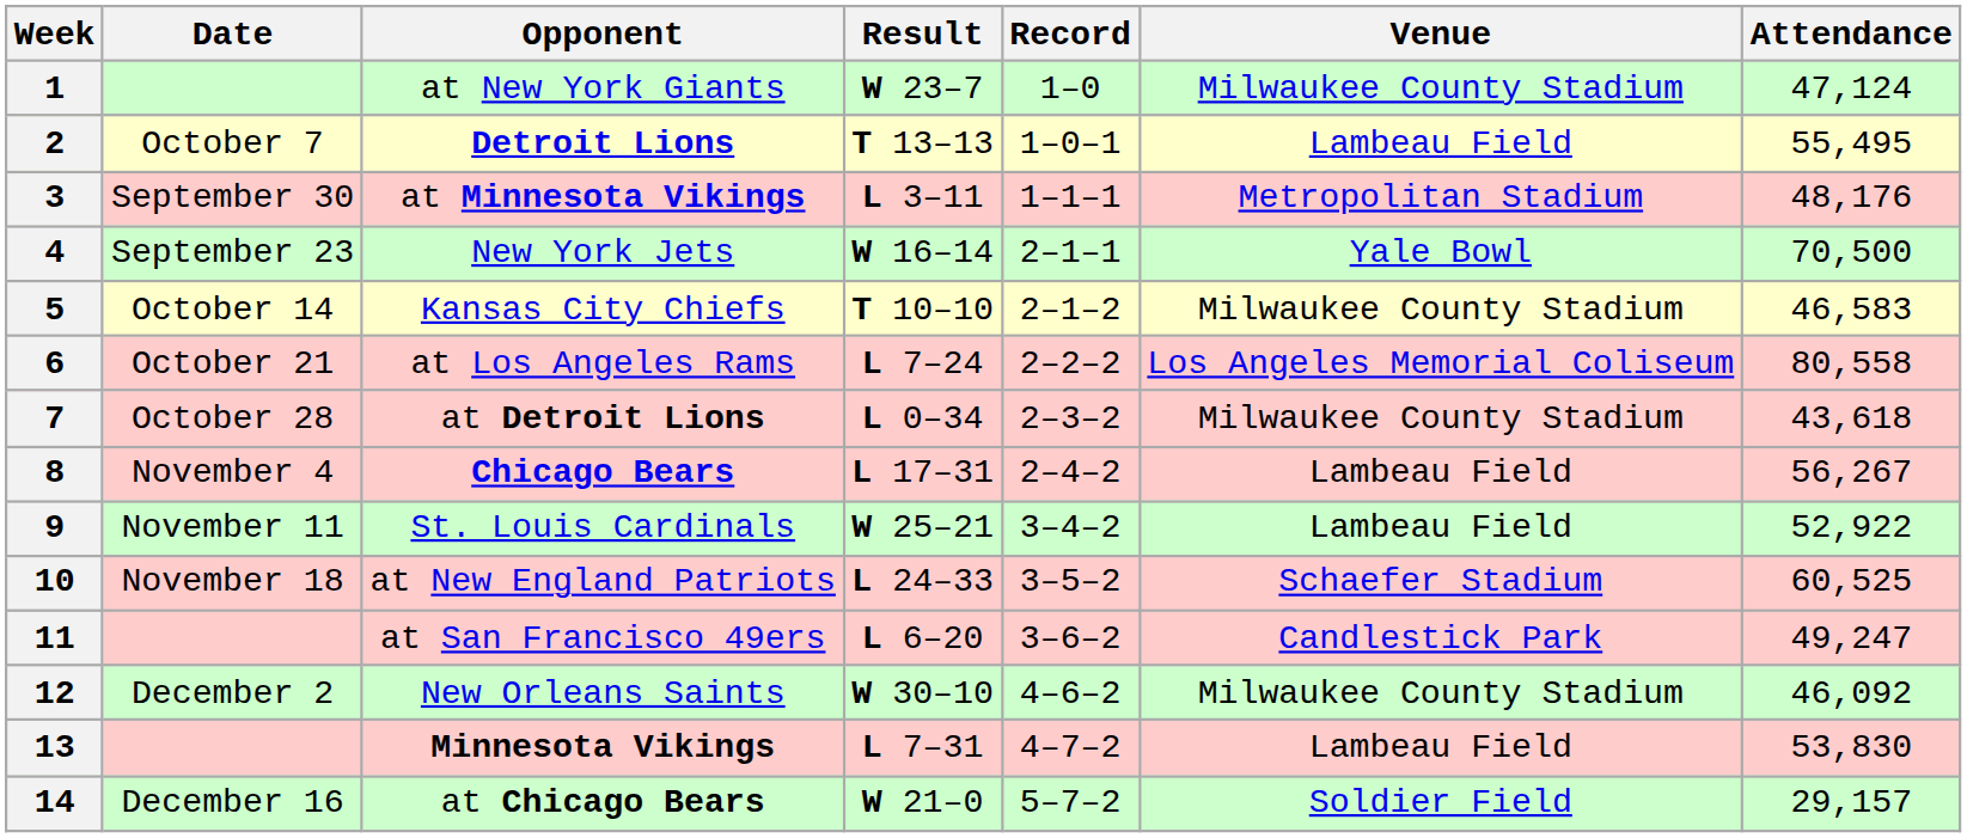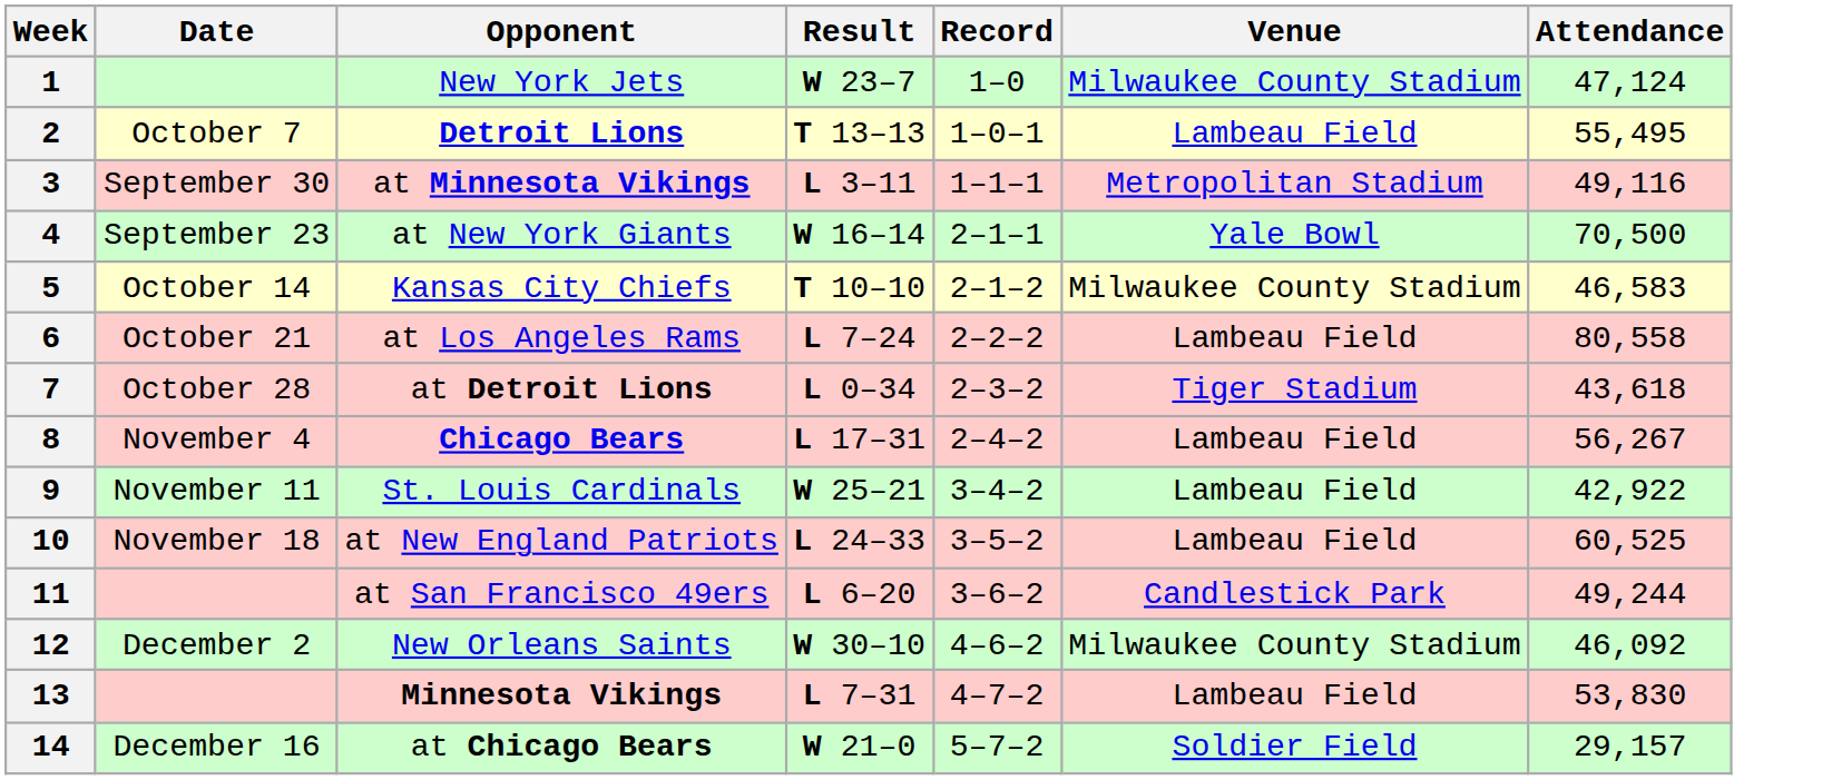1 | Opponent: at New York Giants -> New York Jets
3 | Attendance: 48,176 -> 49,116
4 | Opponent: New York Jets -> at New York Giants
6 | Venue: Los Angeles Memorial Coliseum -> Lambeau Field
7 | Venue: Milwaukee County Stadium -> Tiger Stadium
9 | Attendance: 52,922 -> 42,922
10 | Venue: Schaefer Stadium -> Lambeau Field
11 | Attendance: 49,247 -> 49,244
